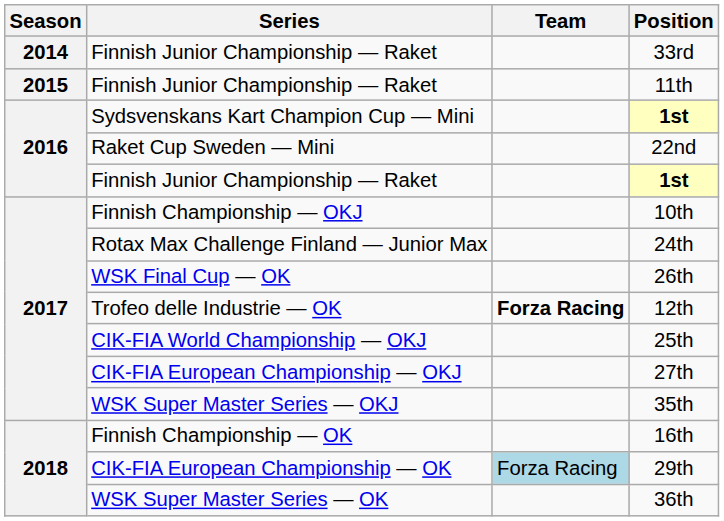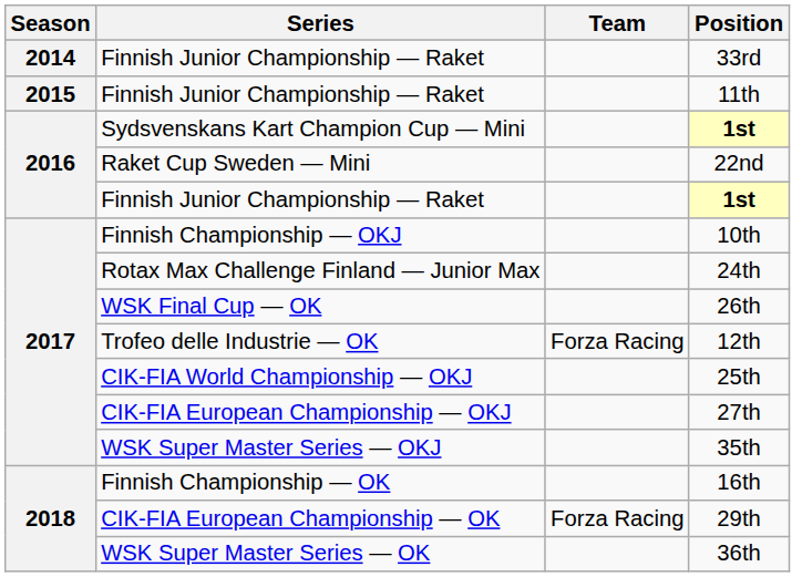12th | Team: bold -> normal
29th | Team: lightblue background -> no background
